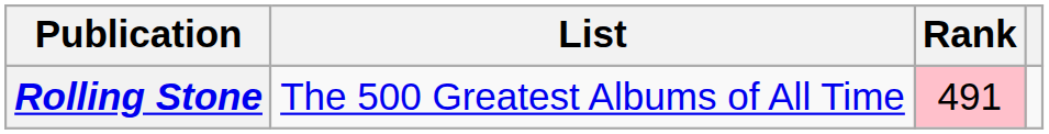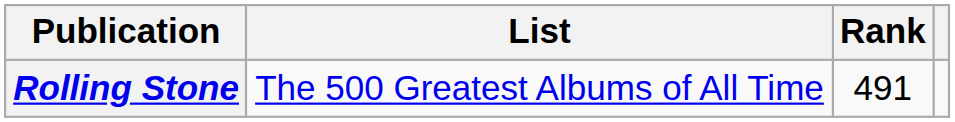row 2 | Rank: pink background -> no background
